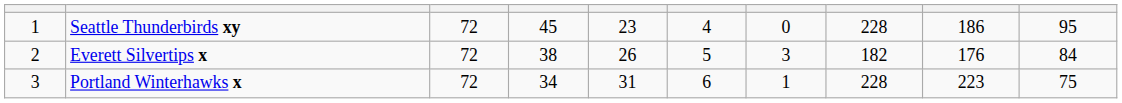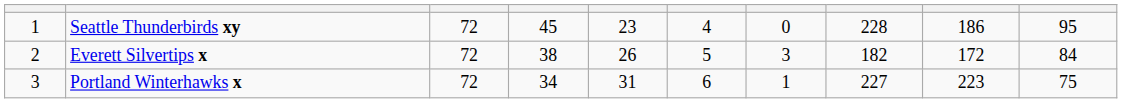Everett Silvertips x | column 9: 176 -> 172
Portland Winterhawks x | column 8: 228 -> 227
